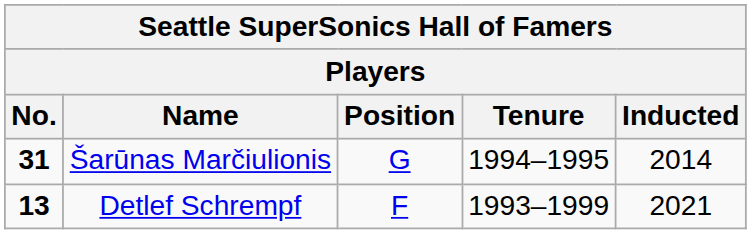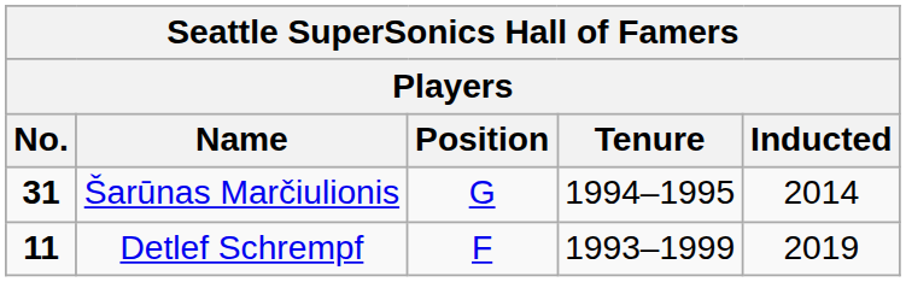Detlef Schrempf | No.: 13 -> 11
Detlef Schrempf | Inducted: 2021 -> 2019
